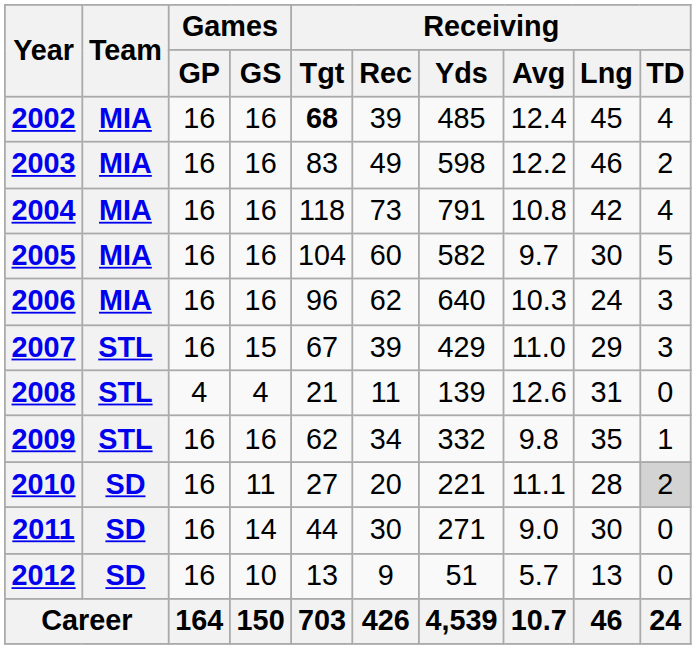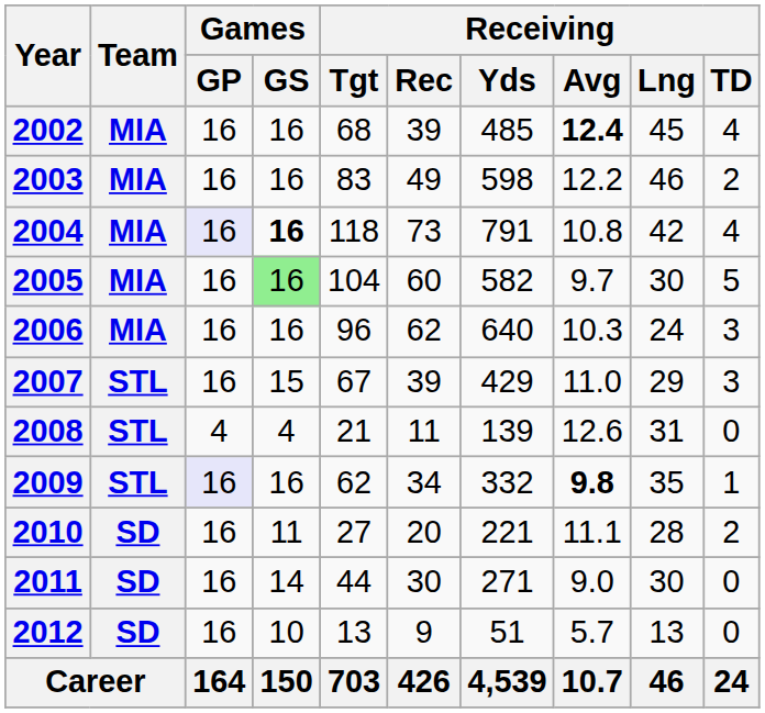2002 | Receiving / Tgt: bold -> normal
2002 | Receiving / Avg: normal -> bold
2004 | Games / GP: no background -> lavender background
2004 | Games / GS: normal -> bold
2005 | Games / GS: no background -> lightgreen background
2009 | Games / GP: no background -> lavender background
2009 | Receiving / Avg: normal -> bold
2010 | Receiving / TD: lightgrey background -> no background
